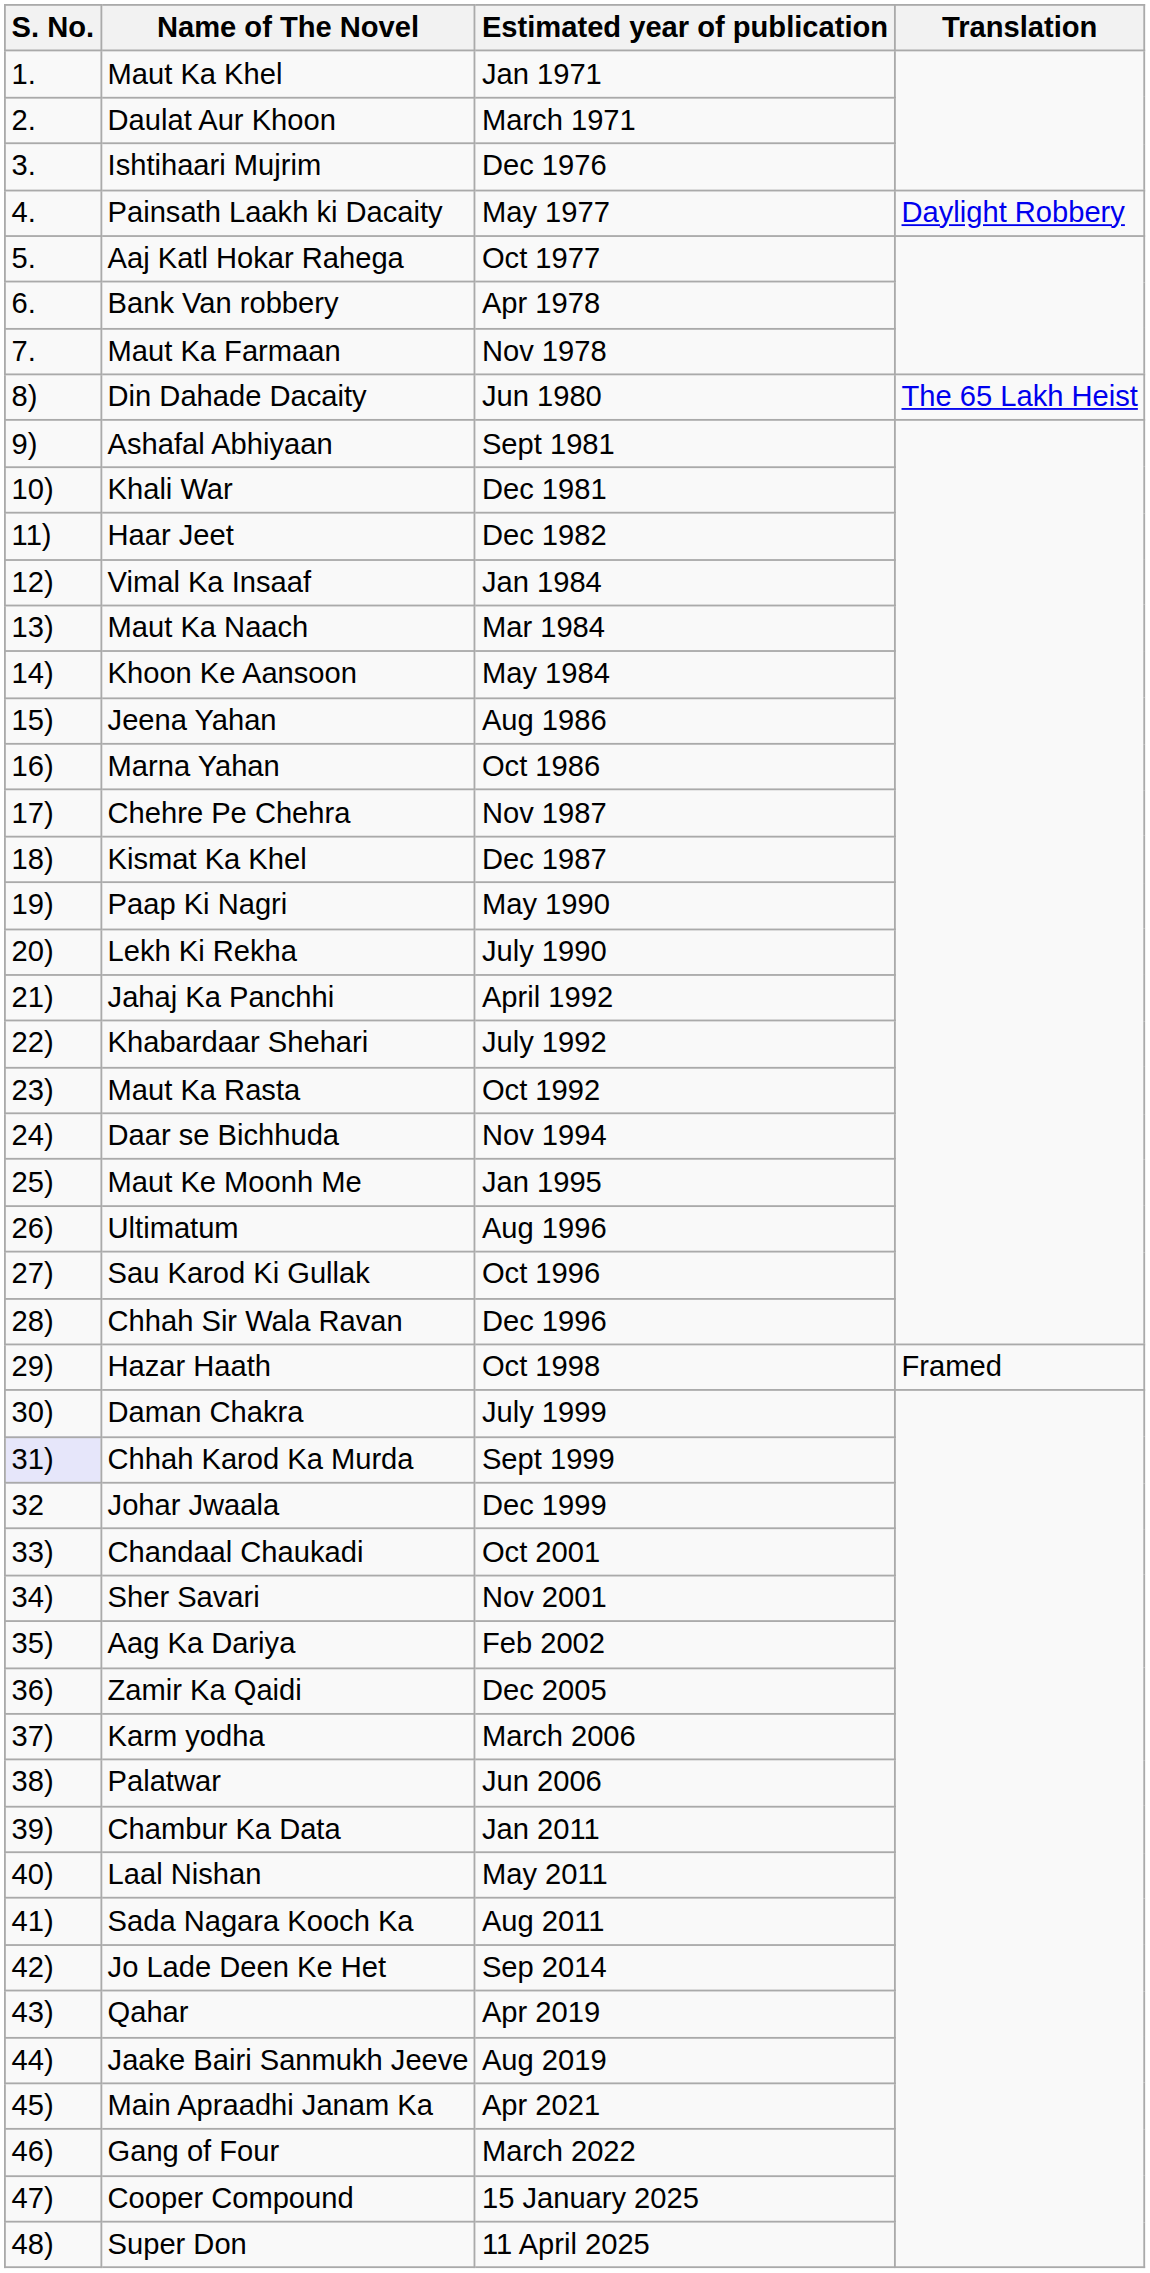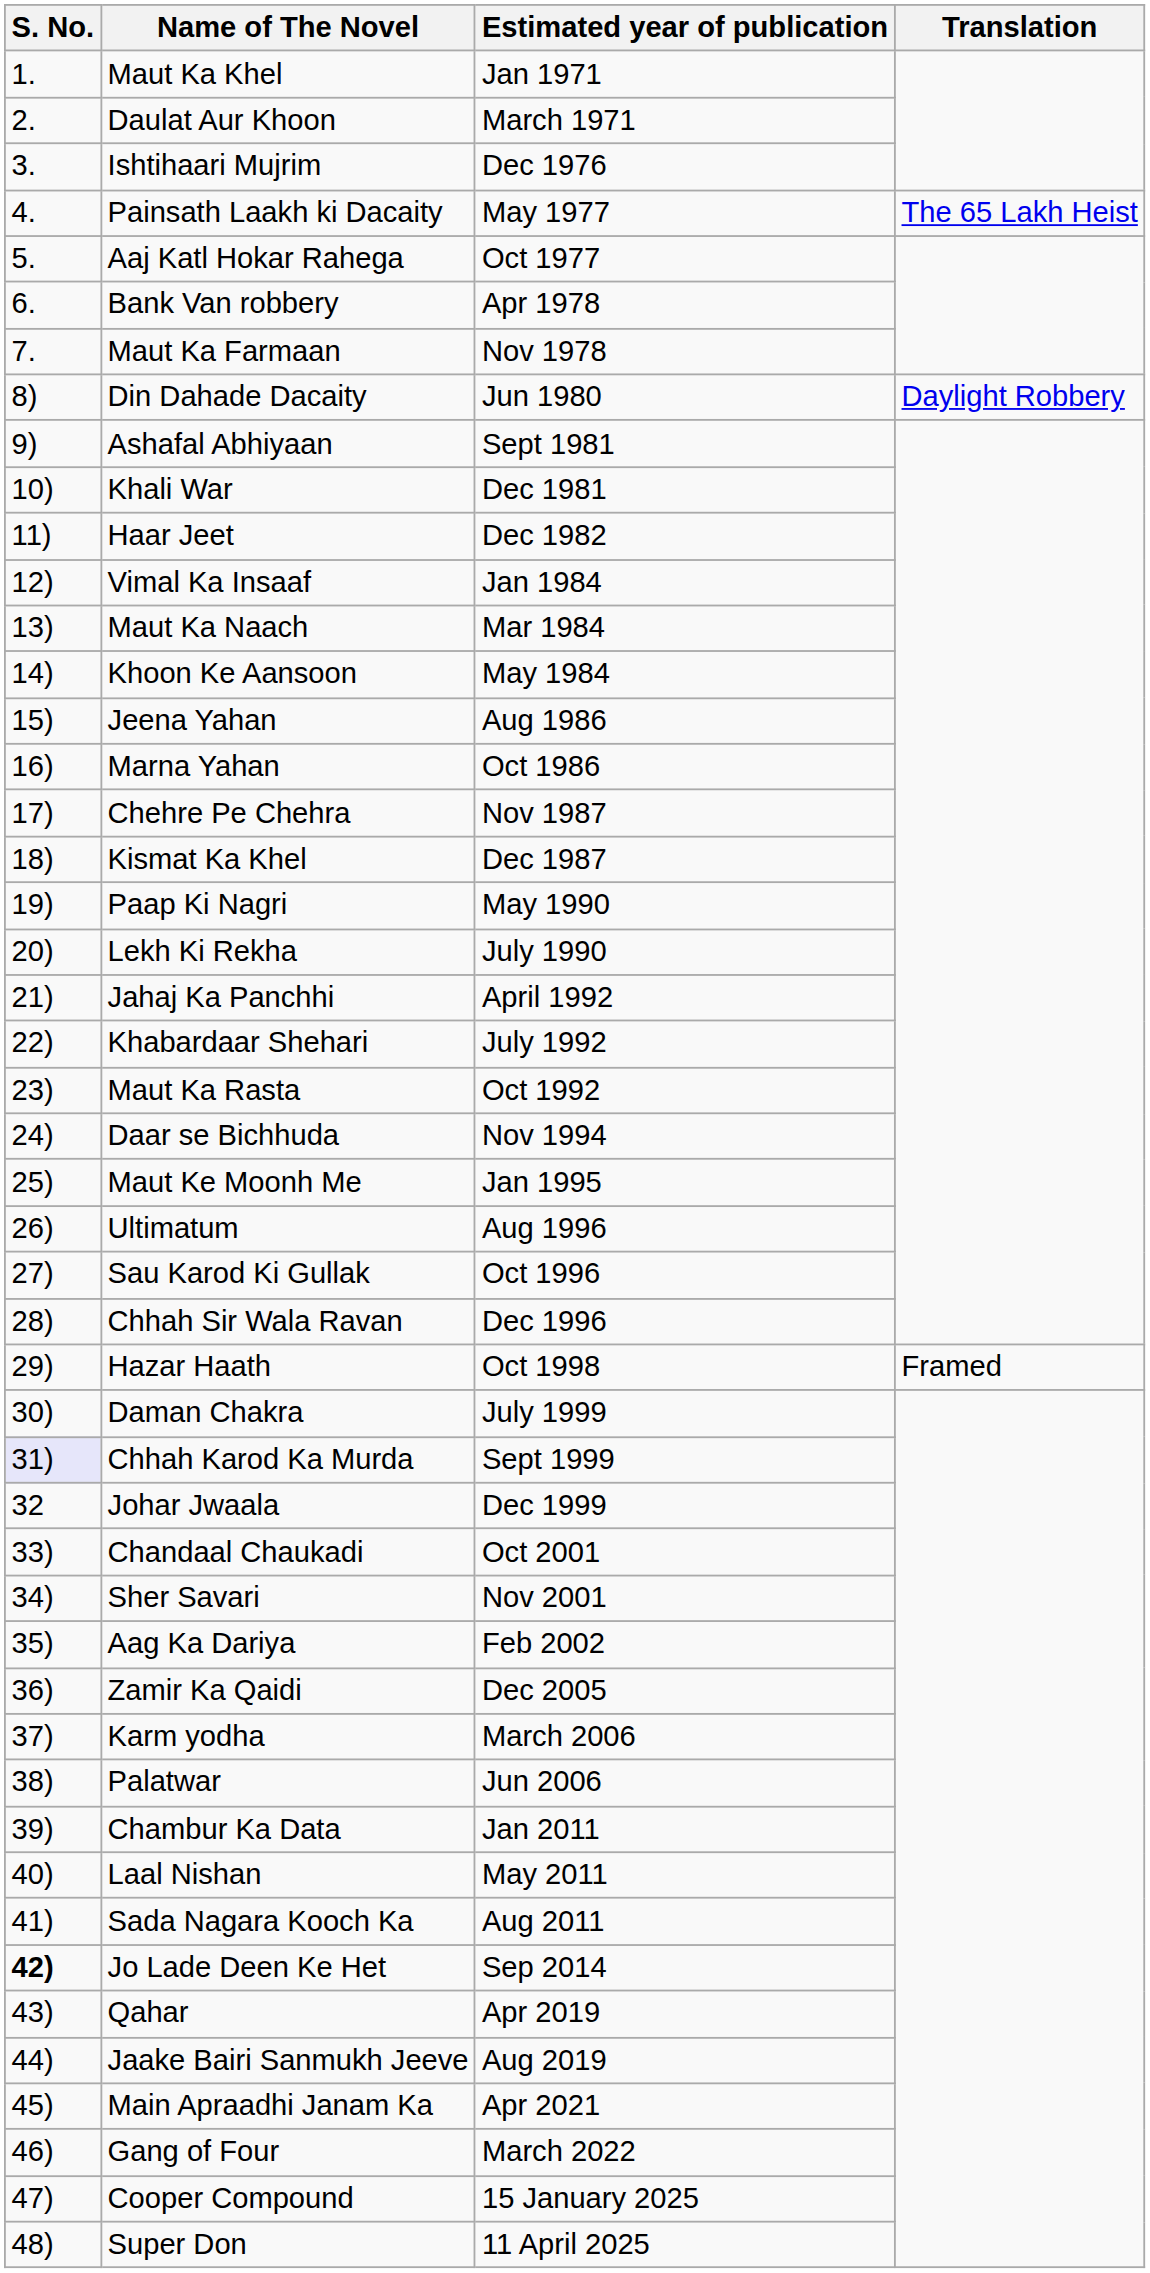Painsath Laakh ki Dacaity | Translation: Daylight Robbery -> The 65 Lakh Heist
Din Dahade Dacaity | Translation: The 65 Lakh Heist -> Daylight Robbery
Jo Lade Deen Ke Het | S. No.: normal -> bold
